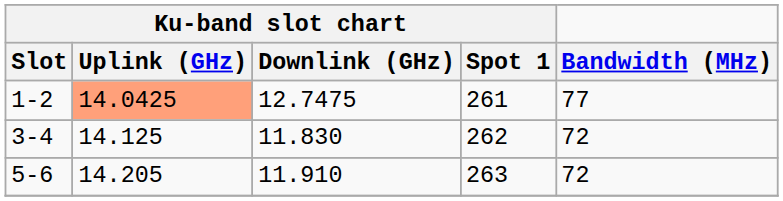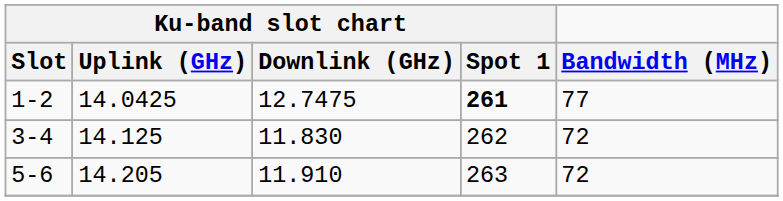1-2 | Ku-band slot chart / Uplink (GHz): lightsalmon background -> no background
1-2 | Ku-band slot chart / Spot 1: normal -> bold
